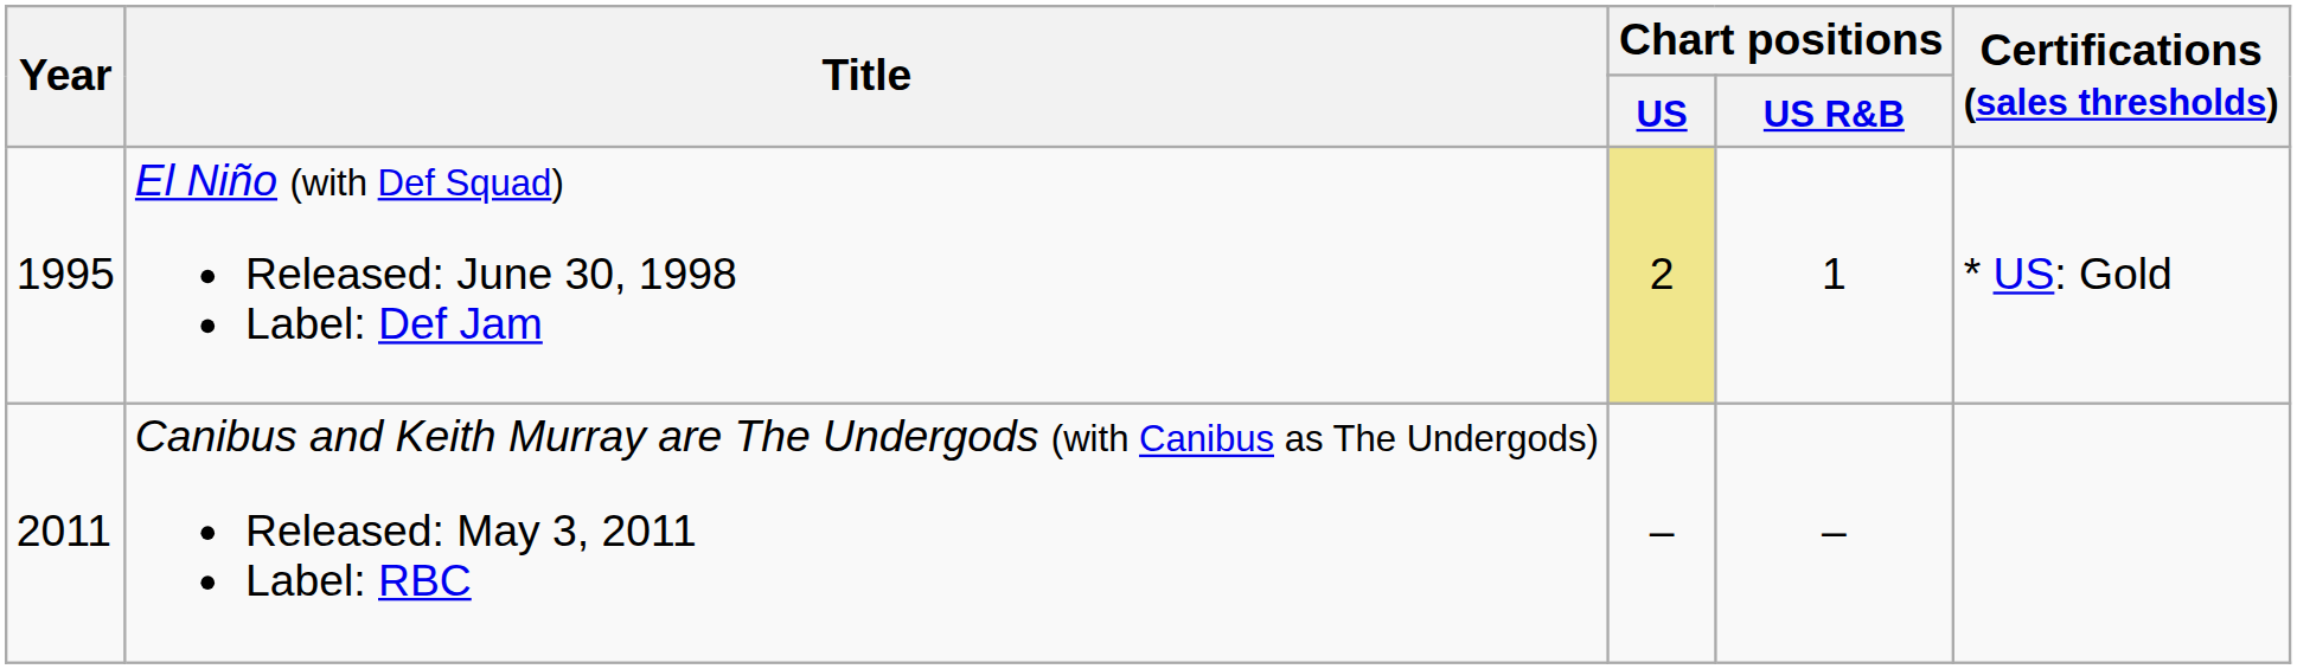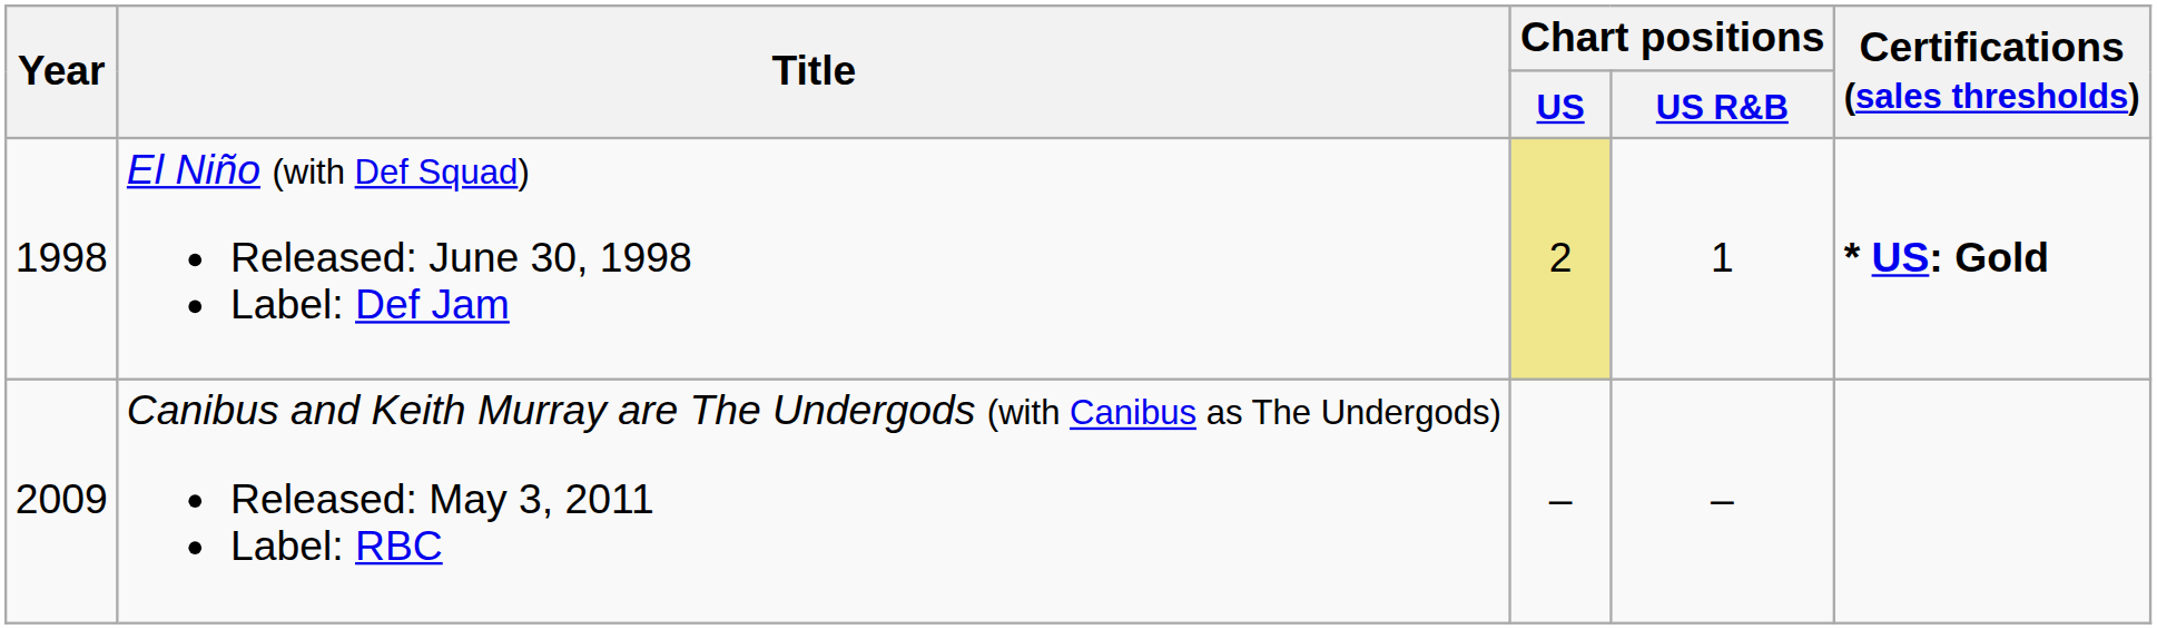row 3 | Year: 1995 -> 1998
row 3 | Certifications (sales thresholds): normal -> bold
row 4 | Year: 2011 -> 2009
